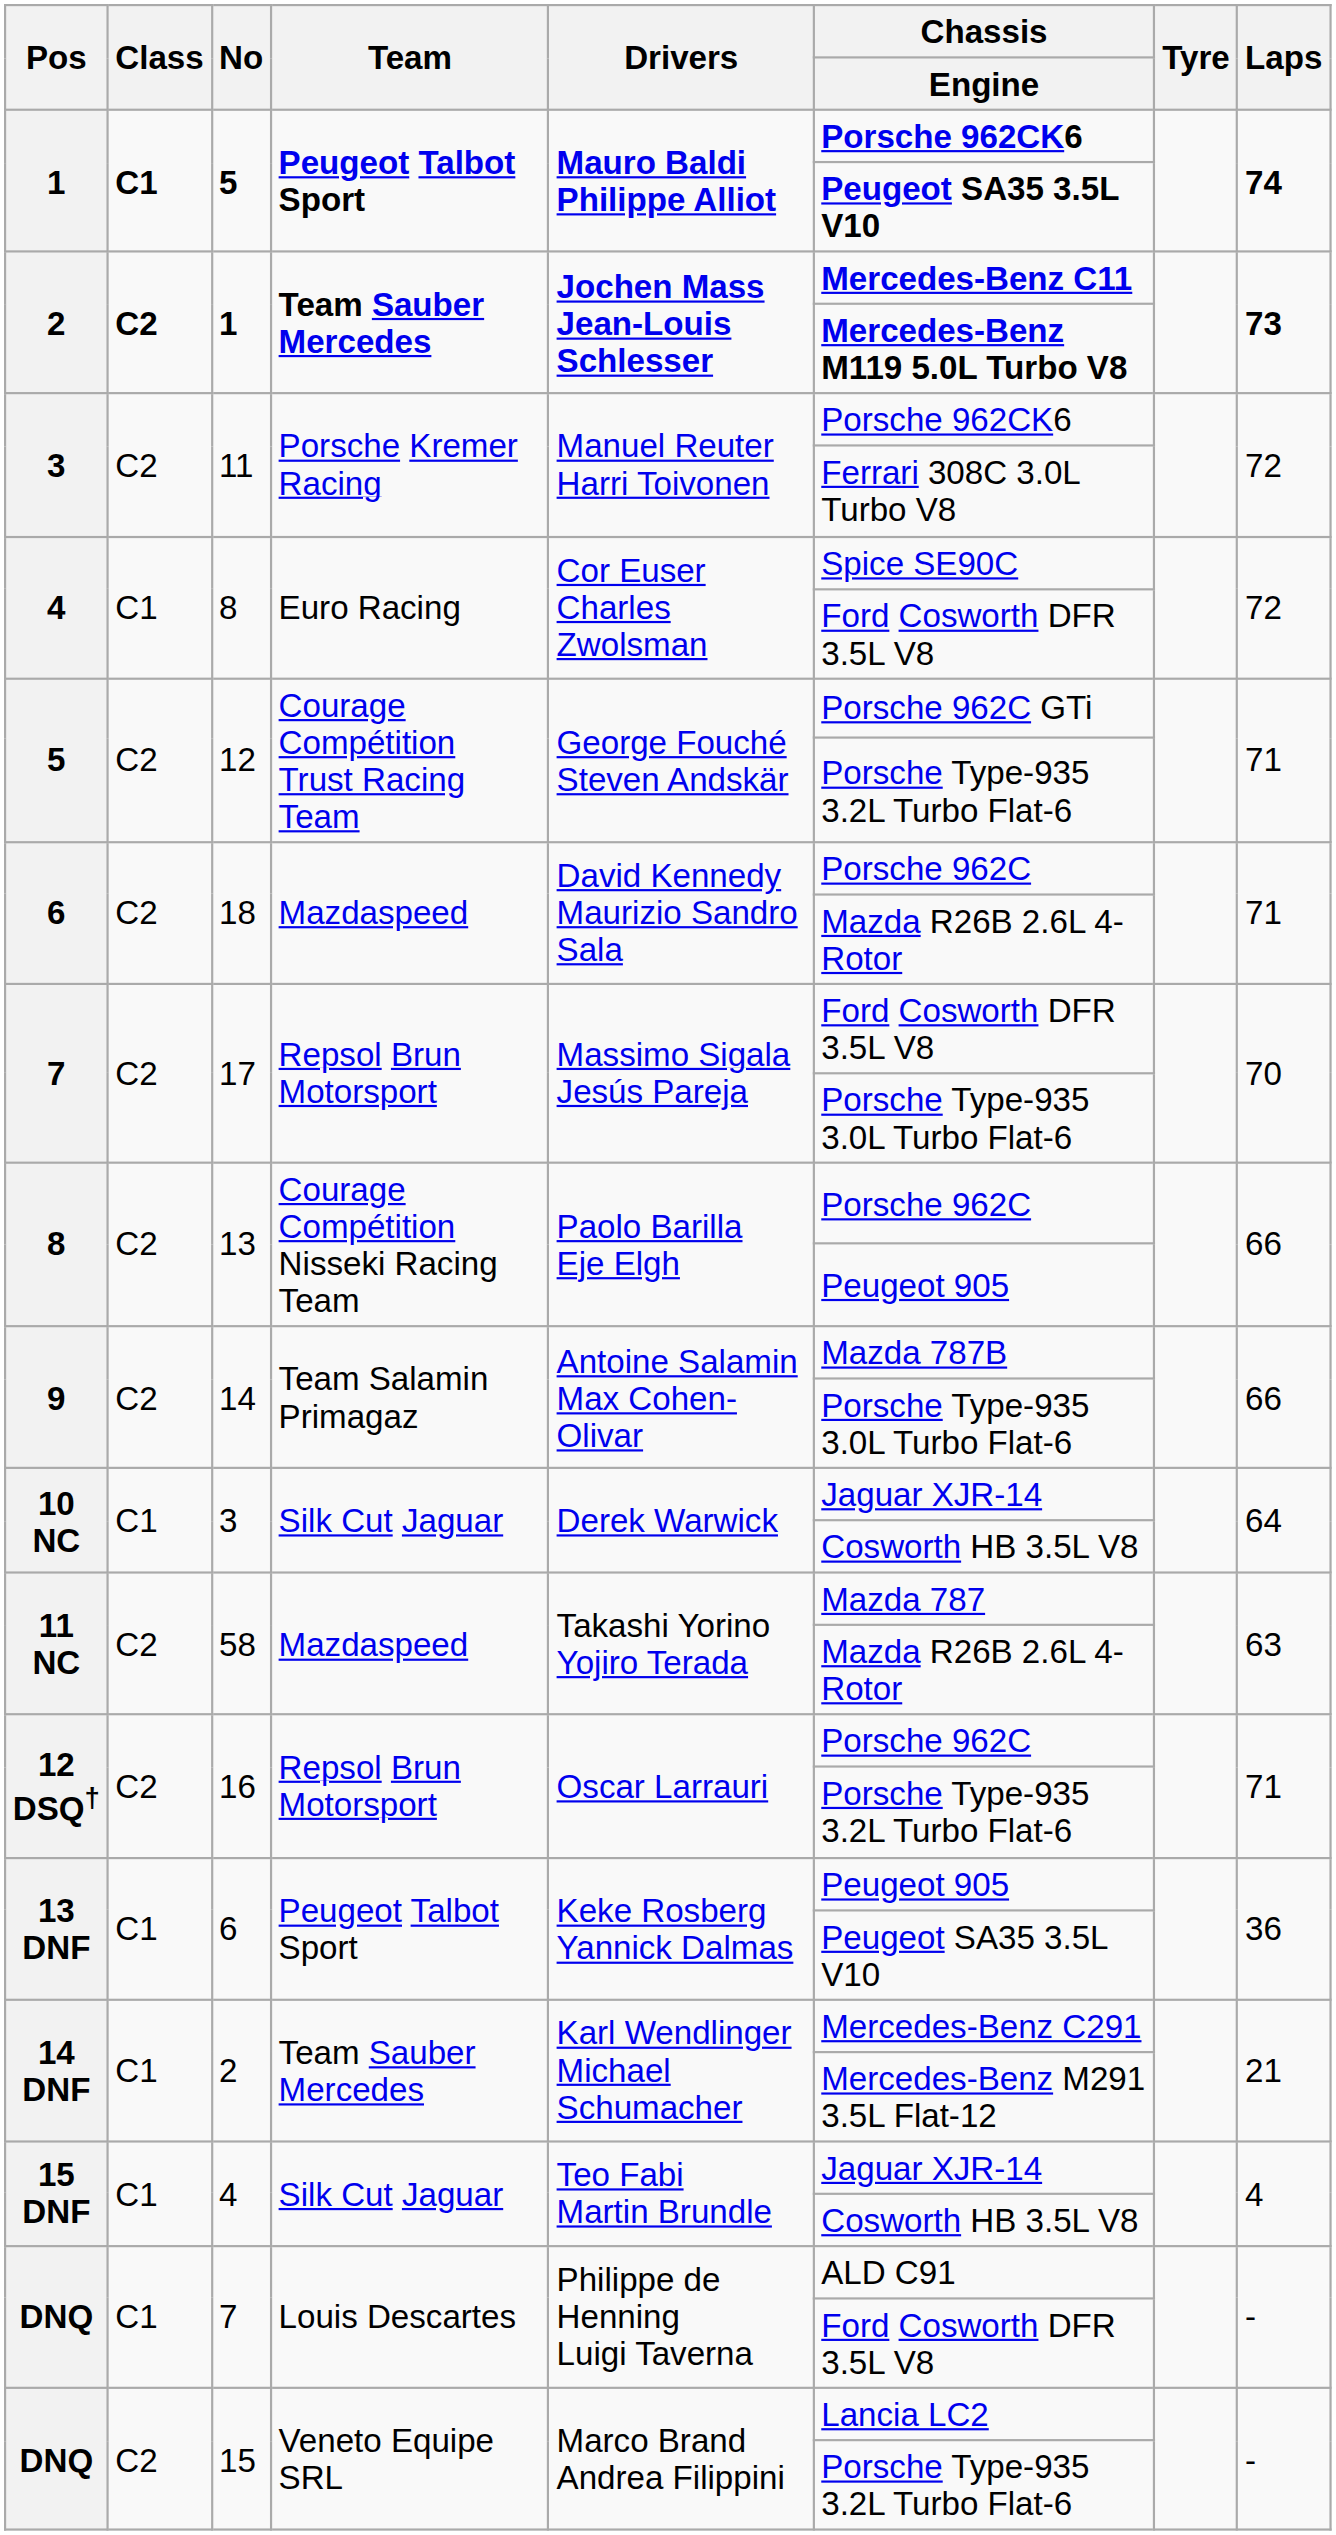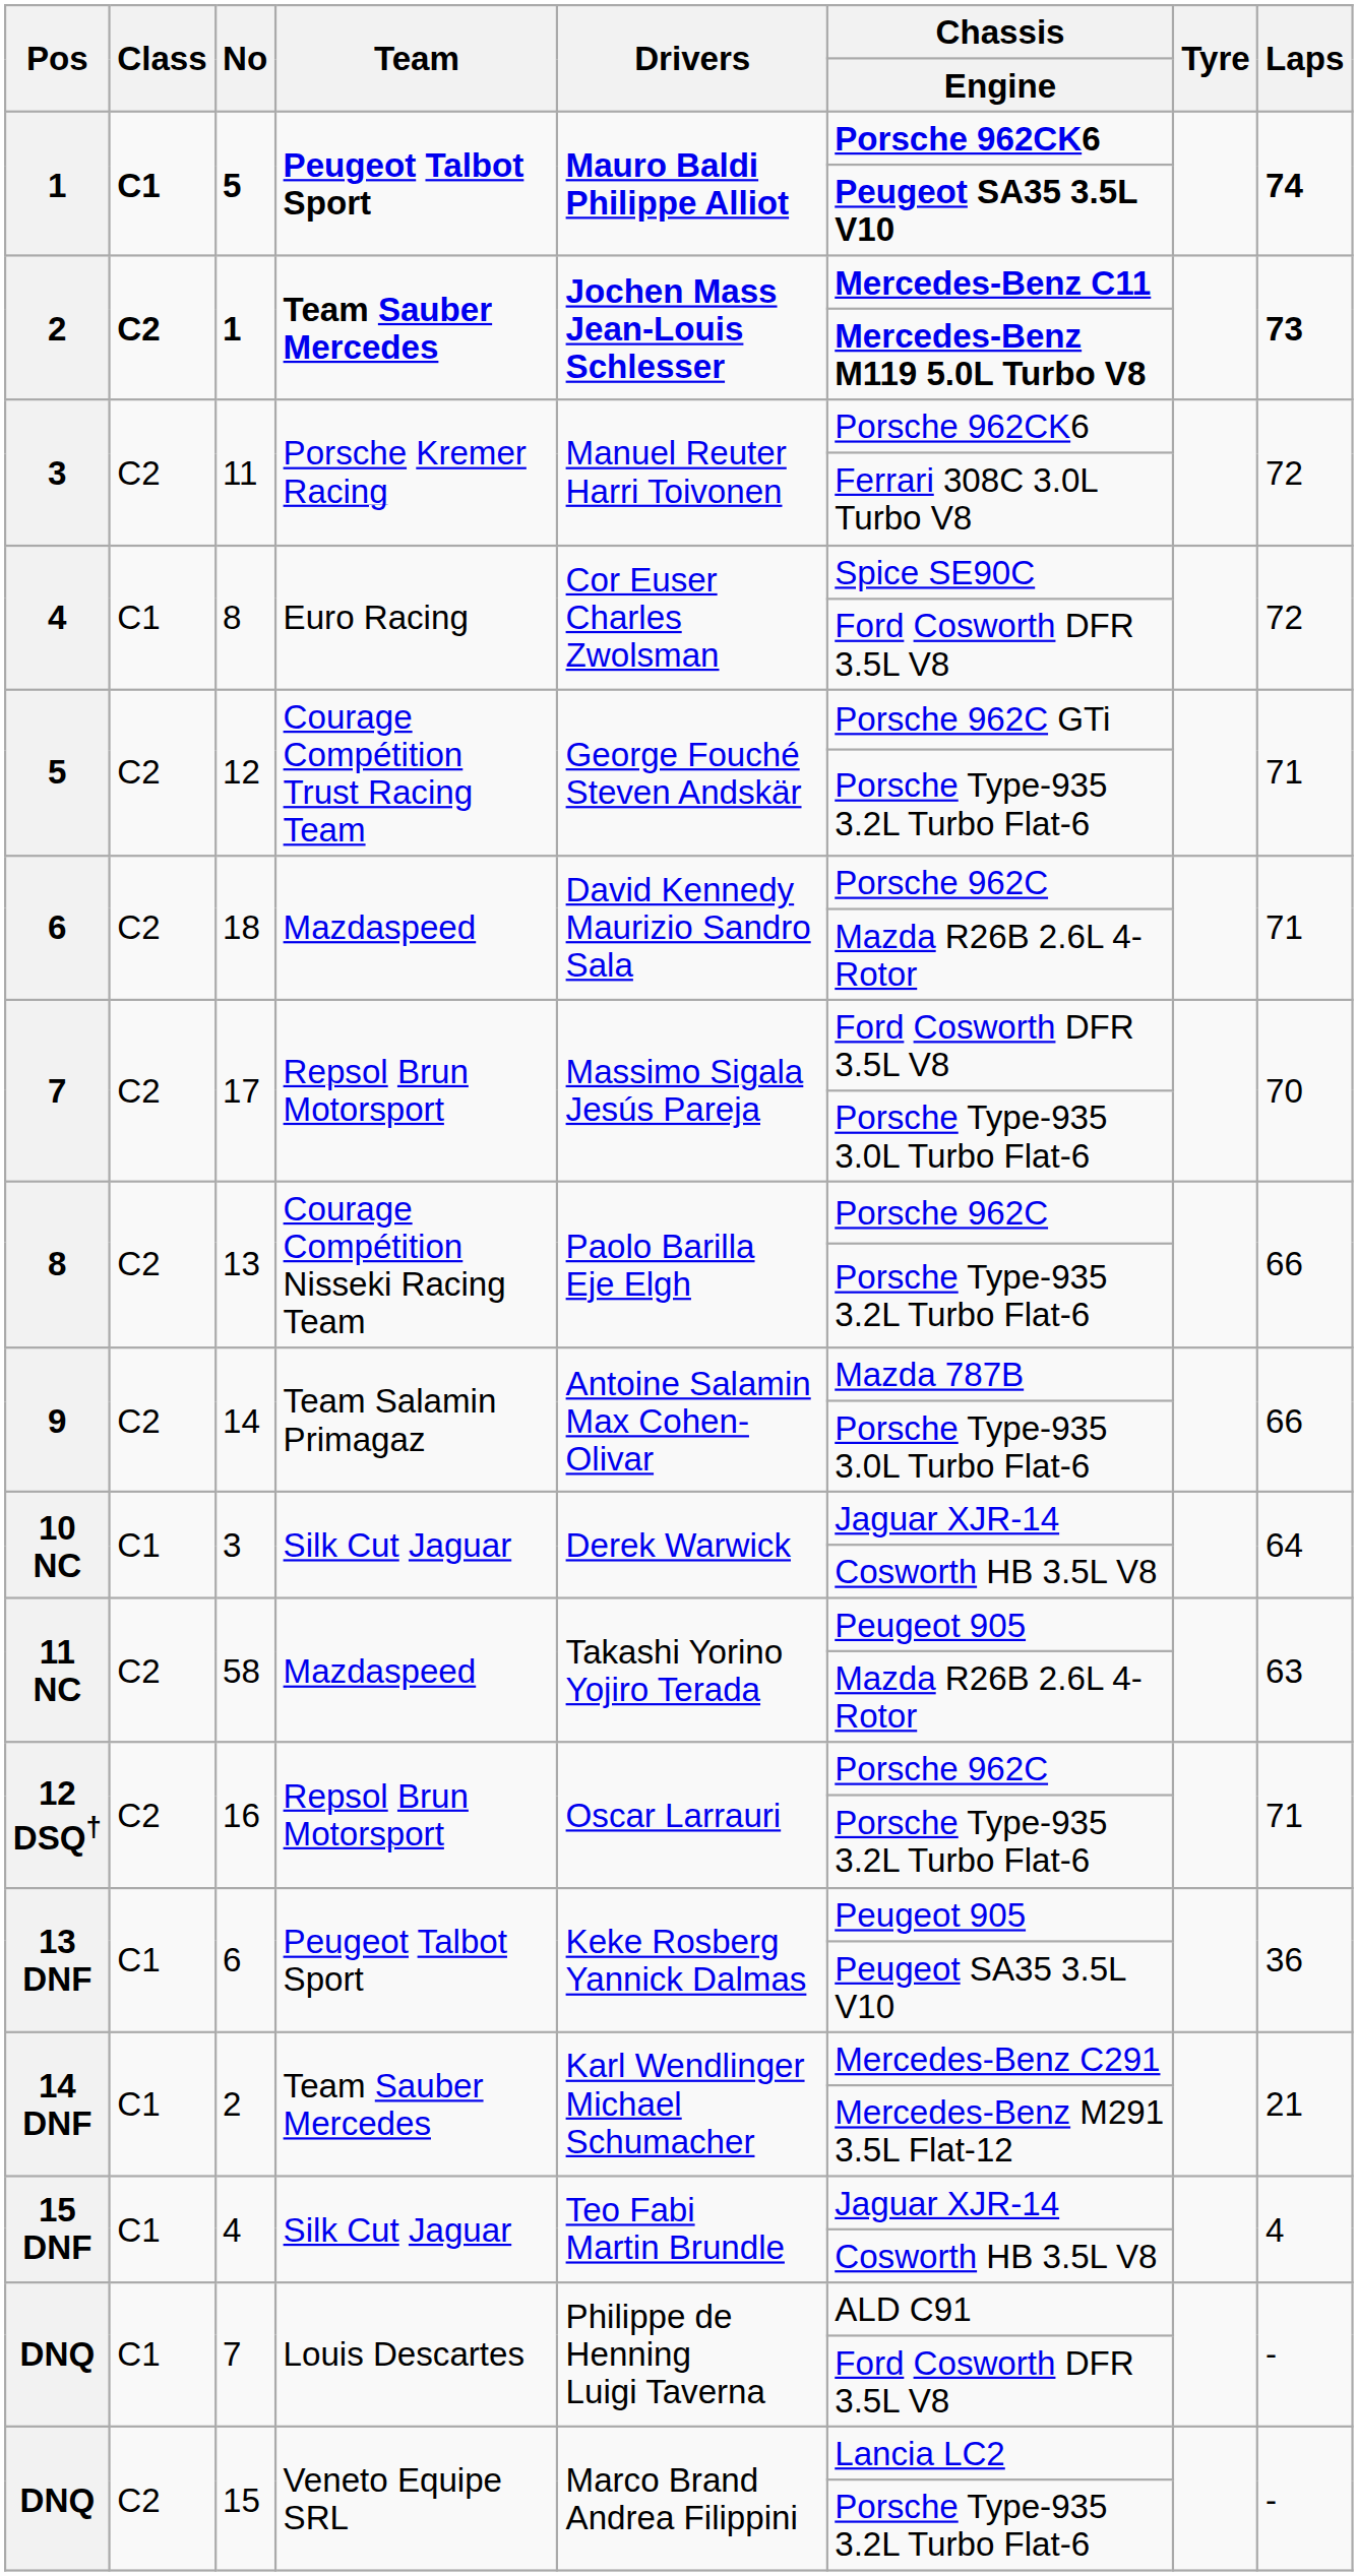row 18 | Chassis / Engine: Peugeot 905 -> Porsche Type-935 3.2L Turbo Flat-6
row 23 | Chassis / Engine: Mazda 787 -> Peugeot 905
